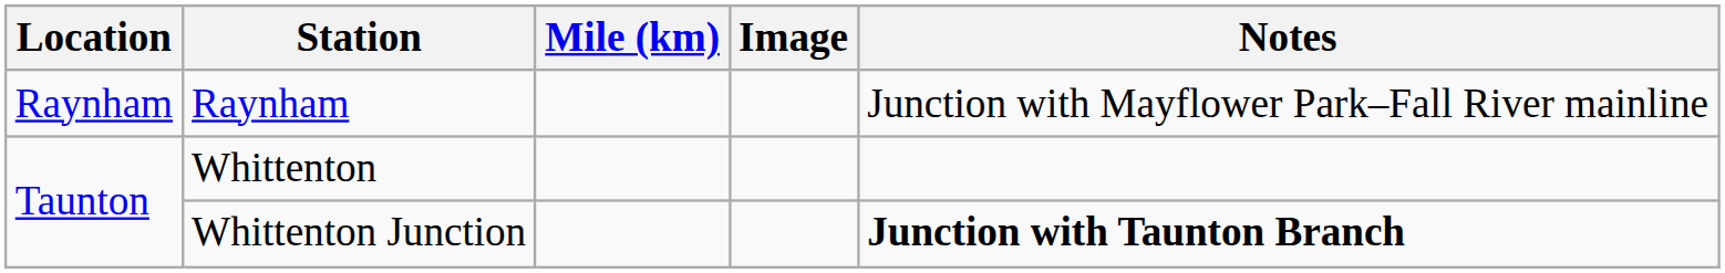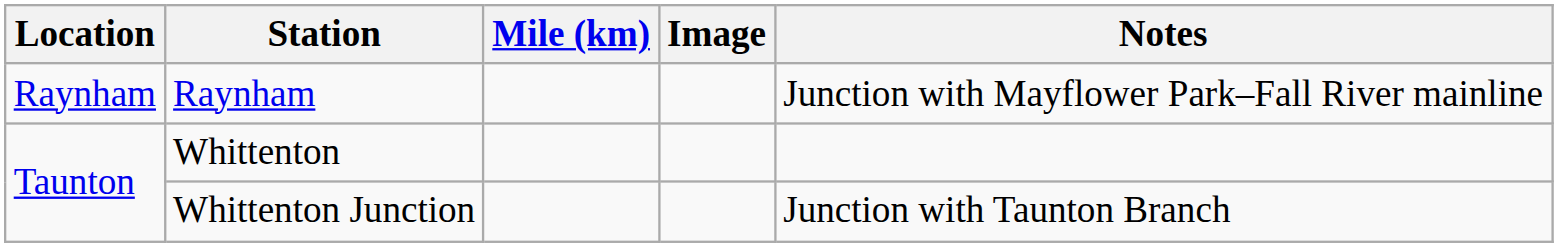Whittenton Junction | Notes: bold -> normal
